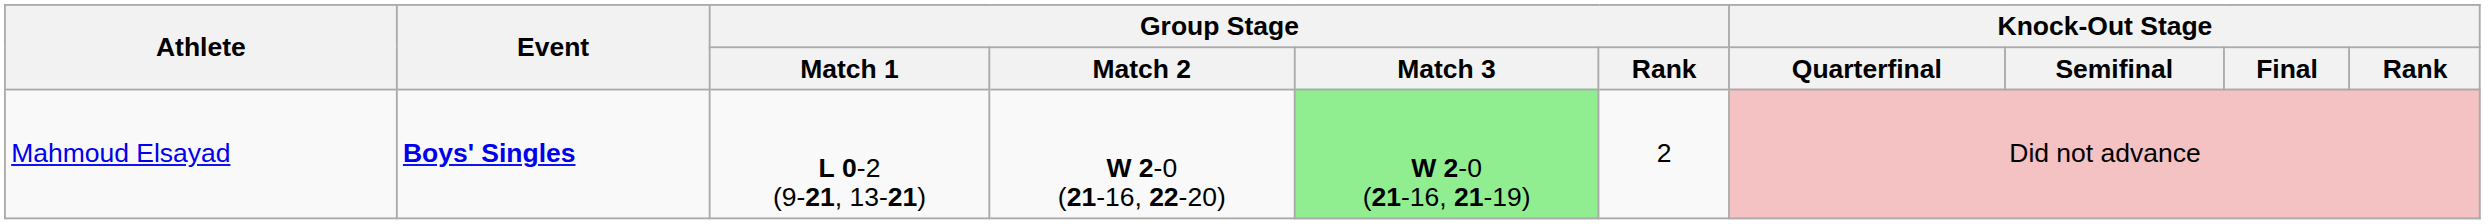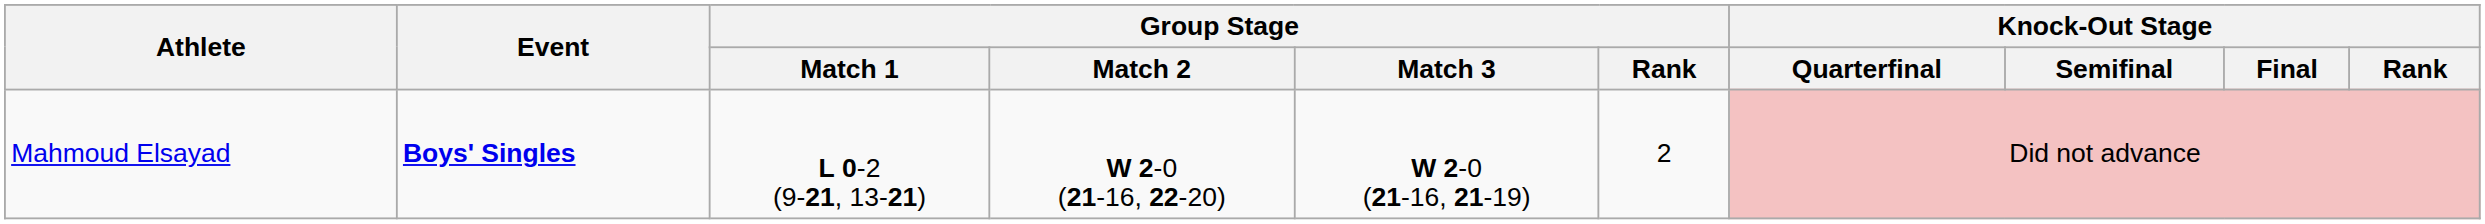Mahmoud Elsayad | Group Stage / Match 3: lightgreen background -> no background
